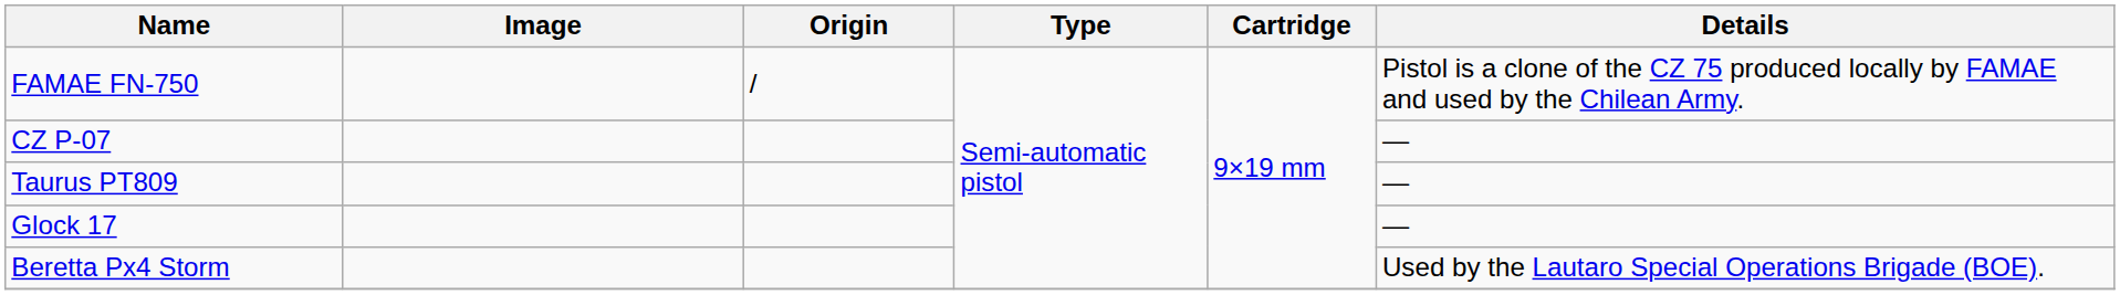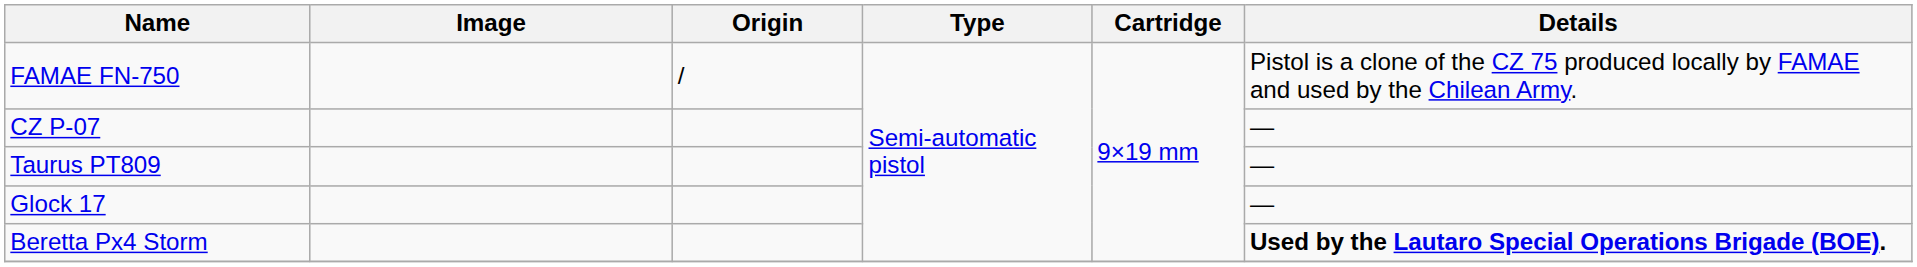Beretta Px4 Storm | Details: normal -> bold
